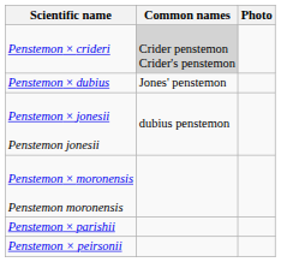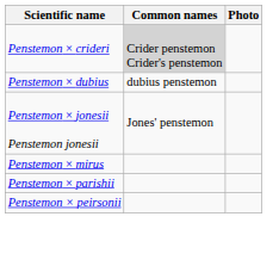Penstemon × dubius | Common names: Jones' penstemon -> dubius penstemon
Penstemon × jonesii Penstemon jonesii | Common names: dubius penstemon -> Jones' penstemon
+ row: Penstemon × mirus
- row: Penstemon × moronensis Penstemon moronensis
